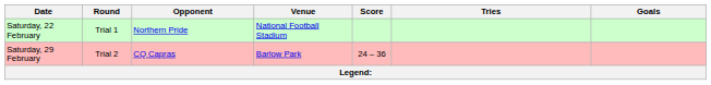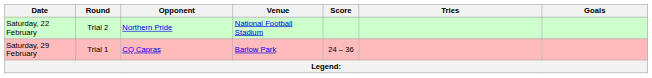Saturday, 22 February | Round: Trial 1 -> Trial 2
Saturday, 29 February | Round: Trial 2 -> Trial 1
